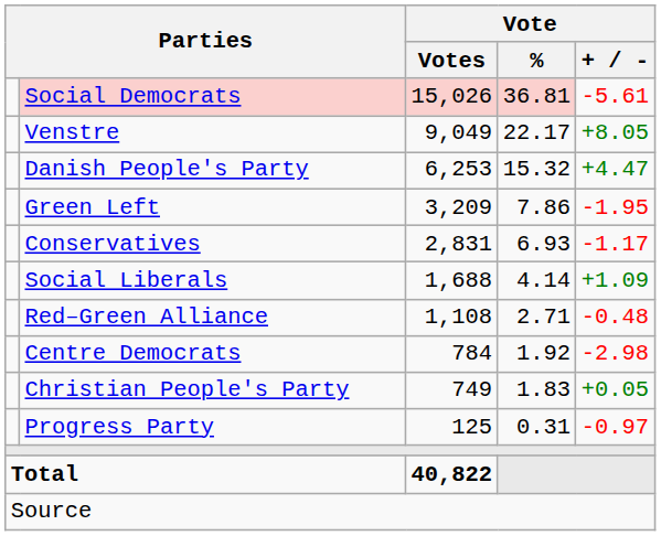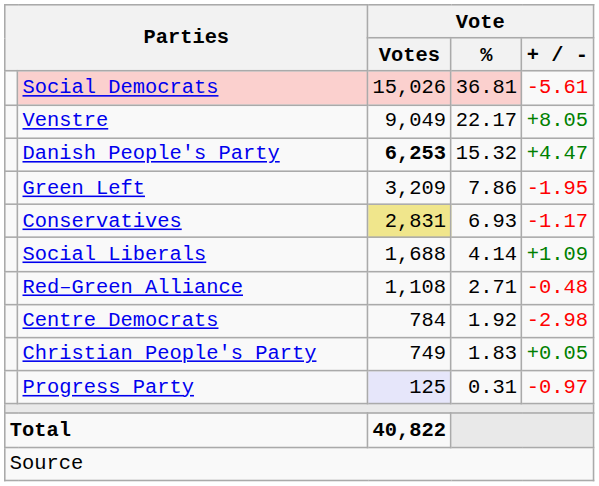Danish People's Party | Vote / Votes: normal -> bold
Conservatives | Vote / Votes: no background -> khaki background
Progress Party | Vote / Votes: no background -> lavender background
